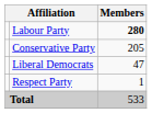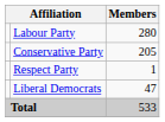Labour Party | Members: bold -> normal
rows swapped: Liberal Democrats <-> Respect Party
